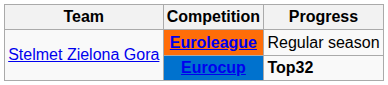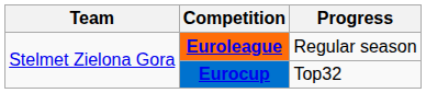Eurocup | Progress: bold -> normal
